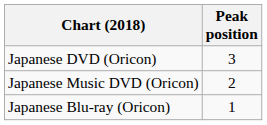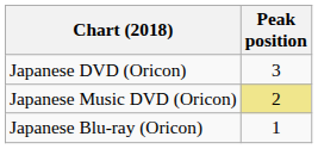Japanese Music DVD (Oricon) | Peak position: no background -> khaki background
